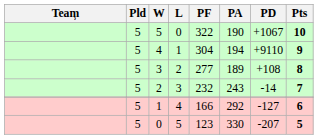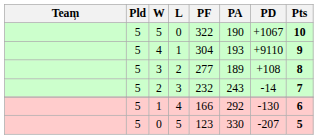row 3 | PA: 194 -> 193
row 6 | PD: -127 -> -130
